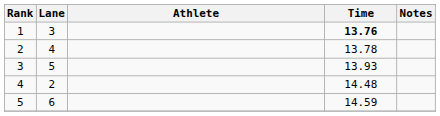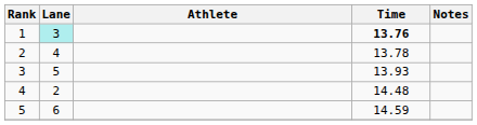1 | Lane: no background -> paleturquoise background
